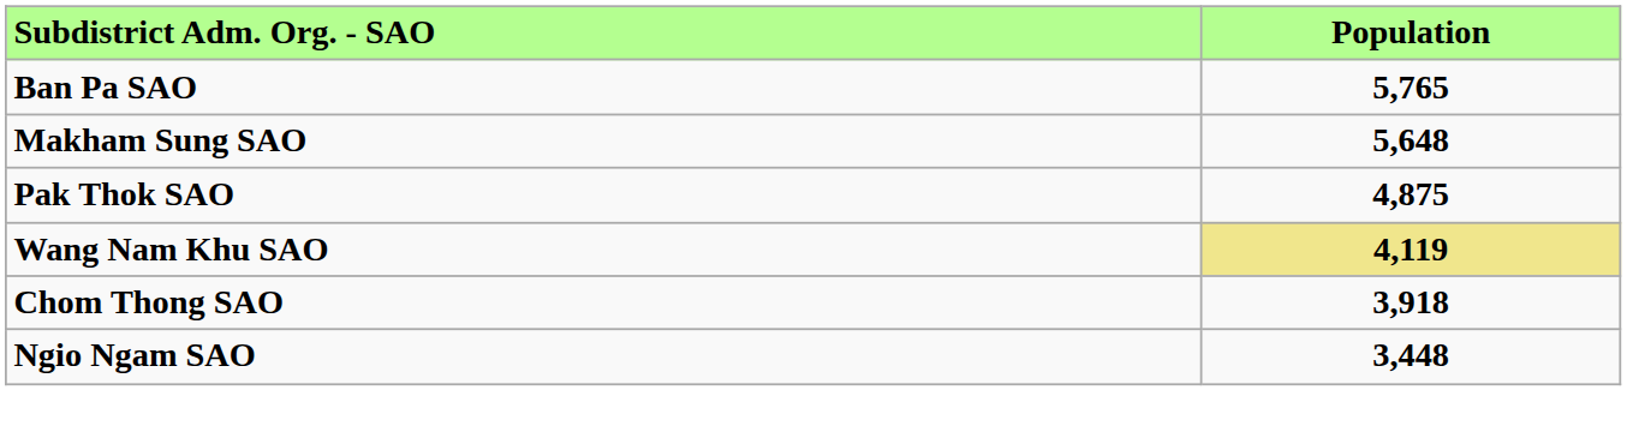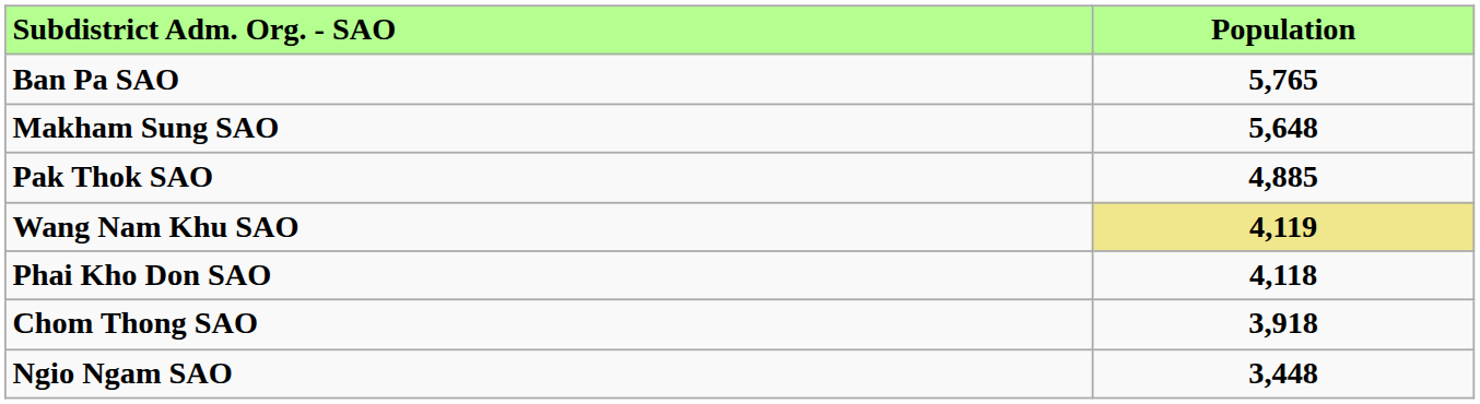Pak Thok SAO | Population: 4,875 -> 4,885
+ row: Phai Kho Don SAO | 4,118
